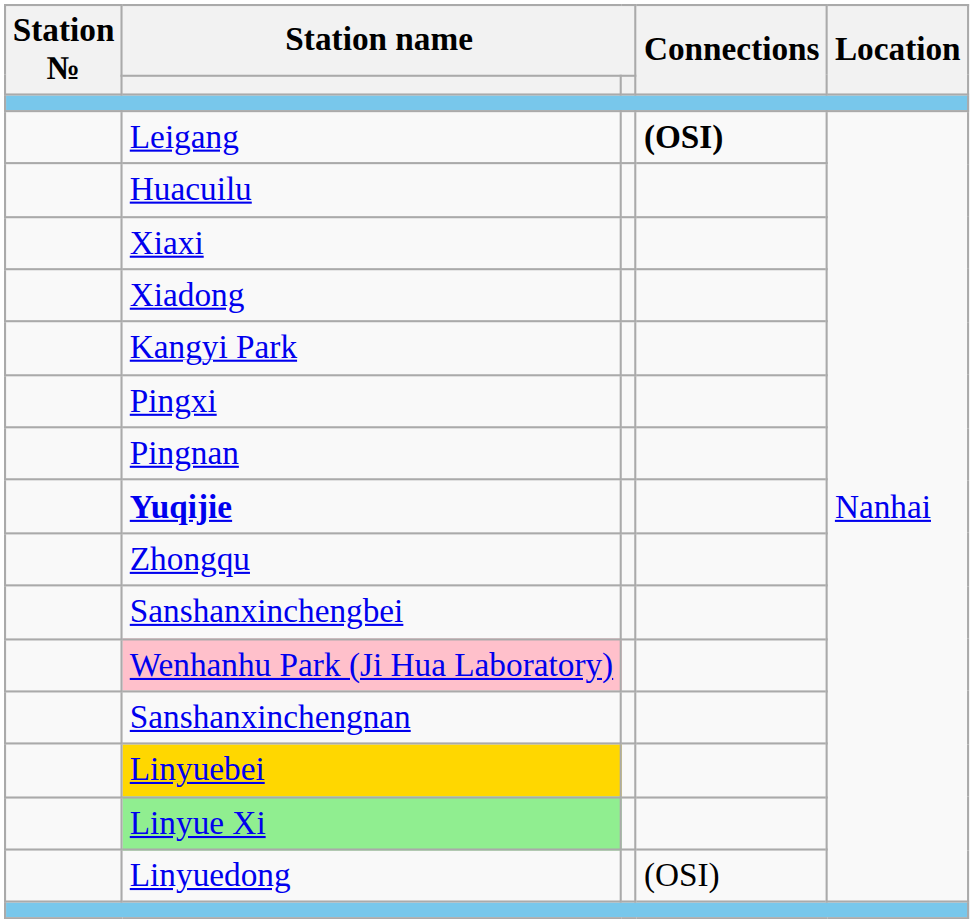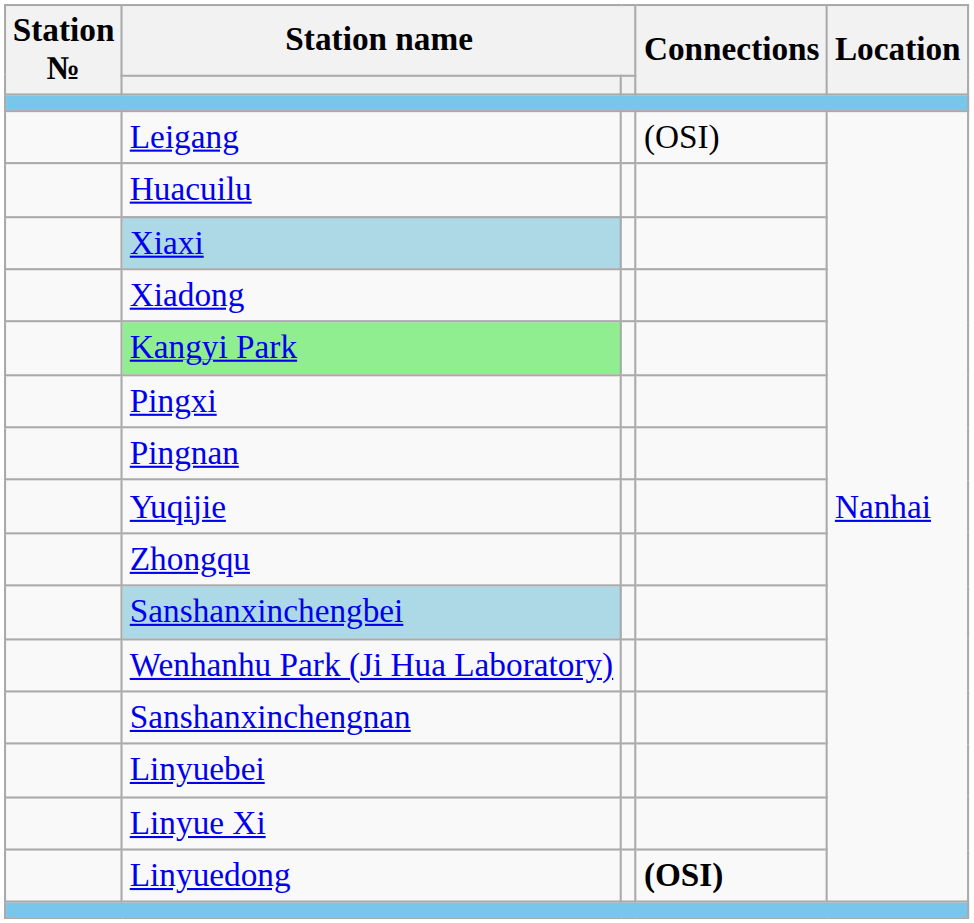Leigang | Connections: bold -> normal
Xiaxi | column 2: no background -> lightblue background
Kangyi Park | column 2: no background -> lightgreen background
Yuqijie | column 2: bold -> normal
Sanshanxinchengbei | column 2: no background -> lightblue background
Wenhanhu Park (Ji Hua Laboratory) | column 2: pink background -> no background
Linyuebei | column 2: gold background -> no background
Linyue Xi | column 2: lightgreen background -> no background
Linyuedong | Connections: normal -> bold
